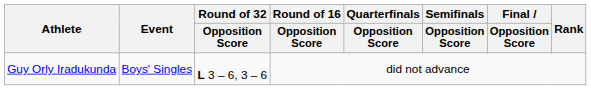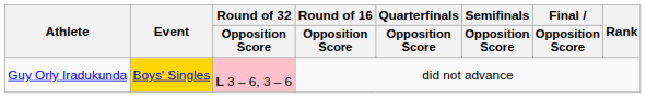Guy Orly Iradukunda | Event: no background -> gold background
Guy Orly Iradukunda | Round of 32 / Opposition Score: no background -> pink background
